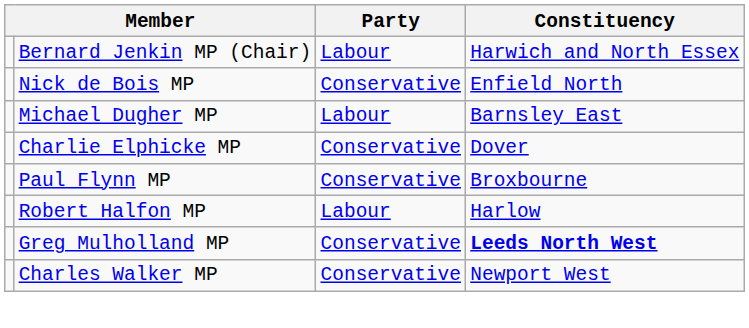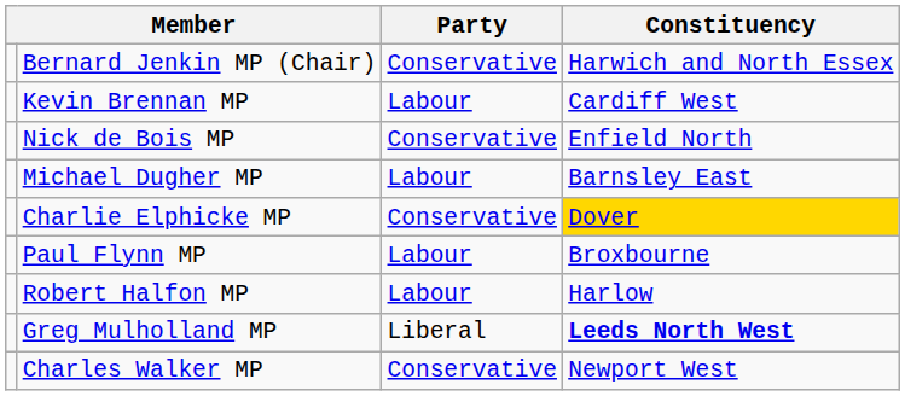Bernard Jenkin MP (Chair) | Party: Labour -> Conservative
+ row: Kevin Brennan MP | Labour | Cardiff West
Charlie Elphicke MP | Constituency: no background -> gold background
Paul Flynn MP | Party: Conservative -> Labour
Greg Mulholland MP | Party: Conservative -> Liberal
